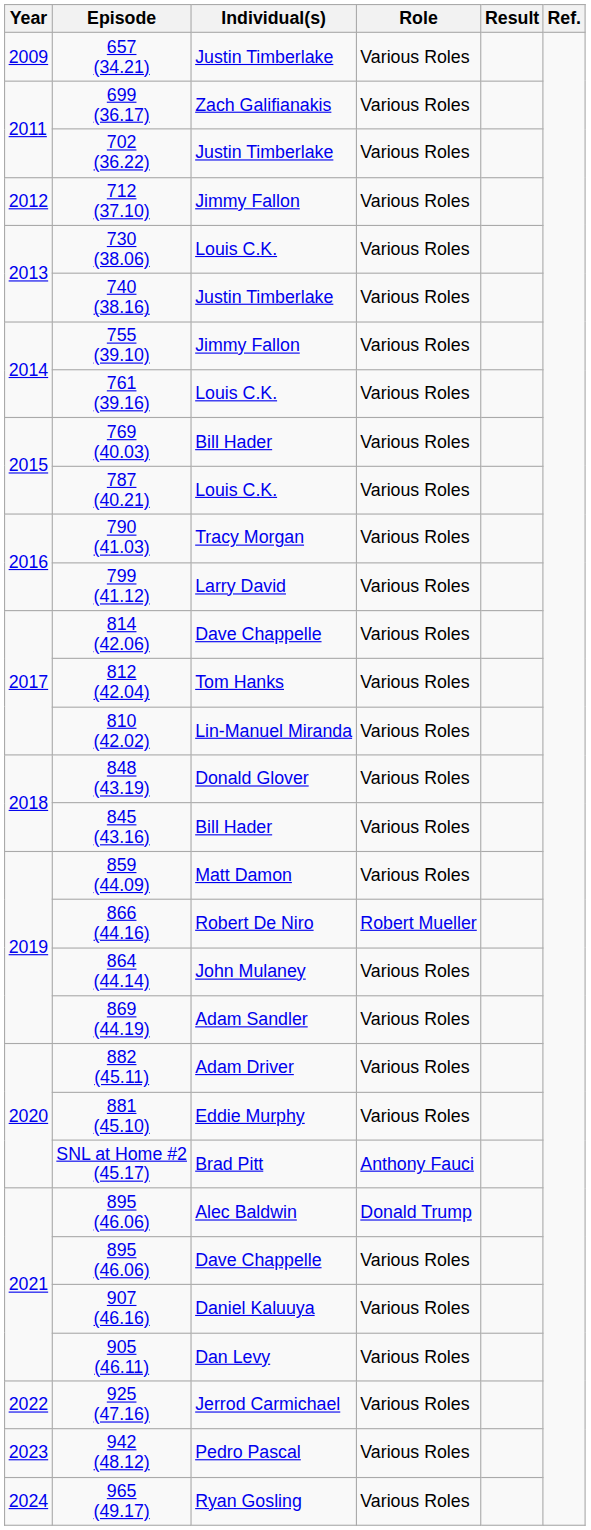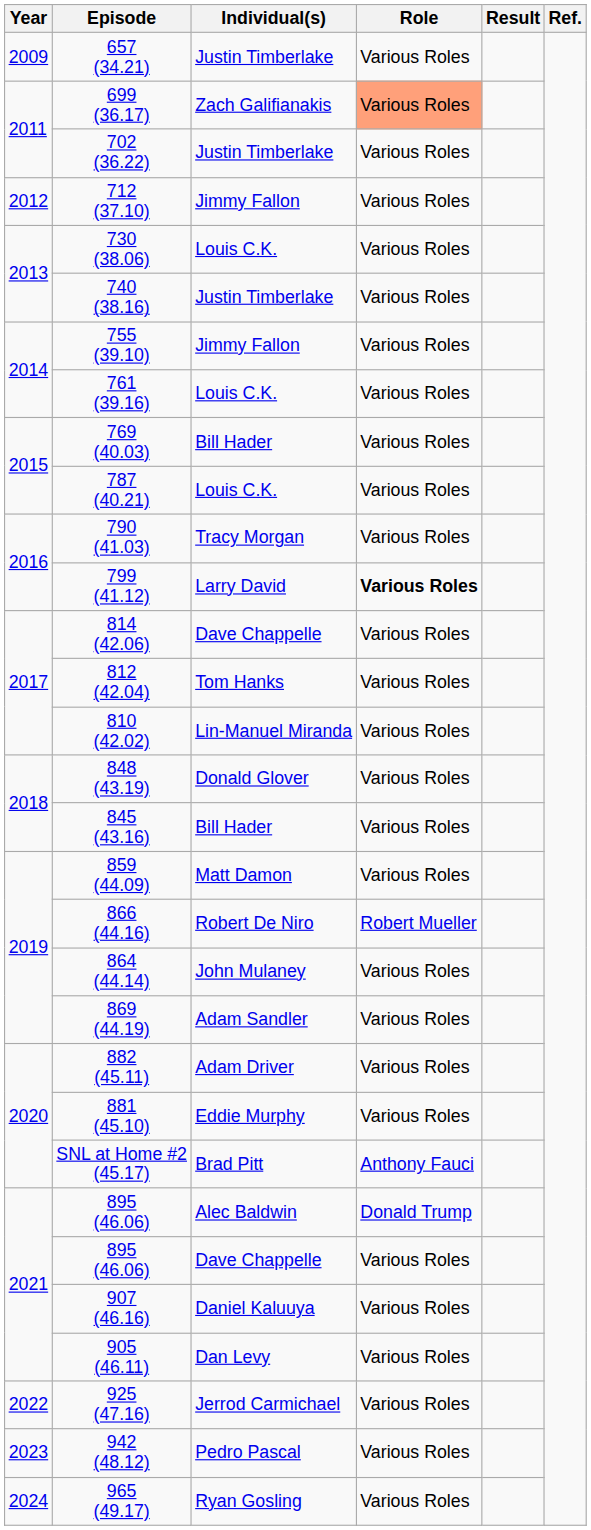699 (36.17) | Role: no background -> lightsalmon background
799 (41.12) | Role: normal -> bold
